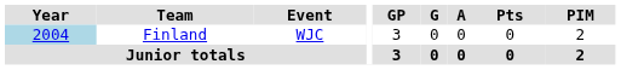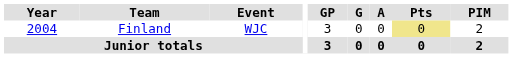Finland | Year: lightblue background -> no background
Finland | Pts: no background -> khaki background
